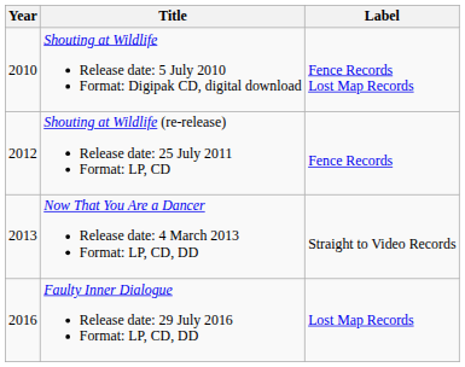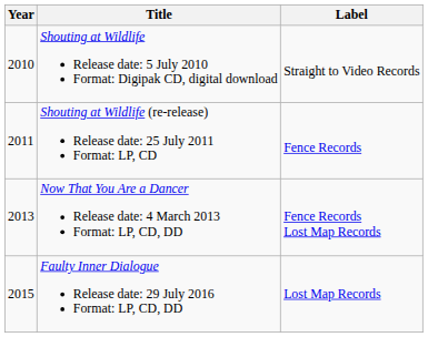row 2 | Label: Fence Records Lost Map Records -> Straight to Video Records
row 3 | Year: 2012 -> 2011
row 4 | Label: Straight to Video Records -> Fence Records Lost Map Records
row 5 | Year: 2016 -> 2015
